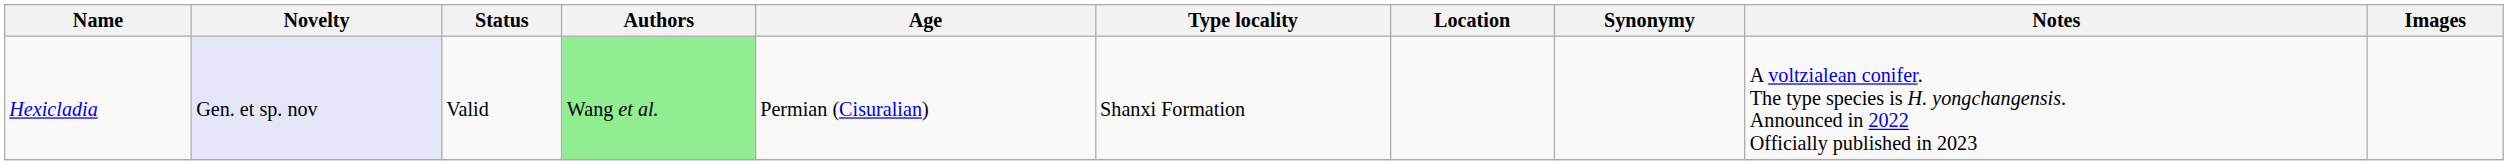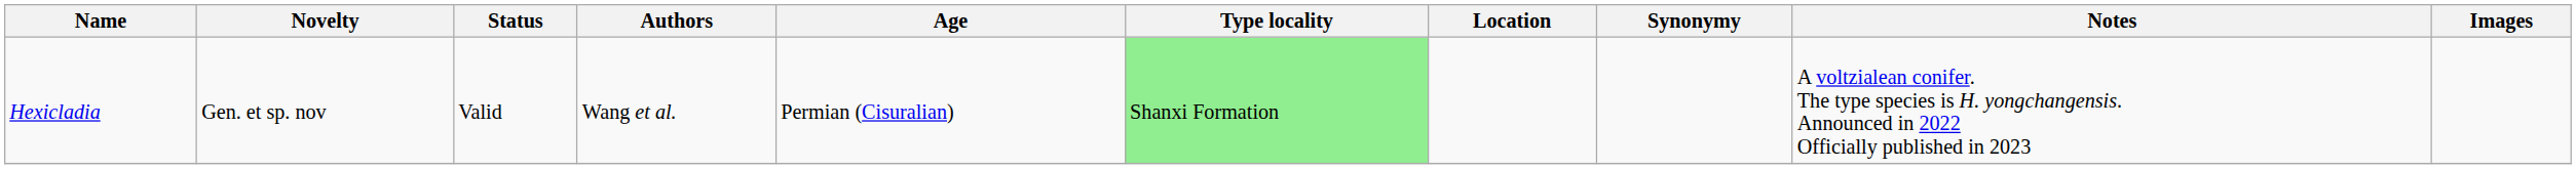Hexicladia | Novelty: lavender background -> no background
Hexicladia | Authors: lightgreen background -> no background
Hexicladia | Type locality: no background -> lightgreen background
